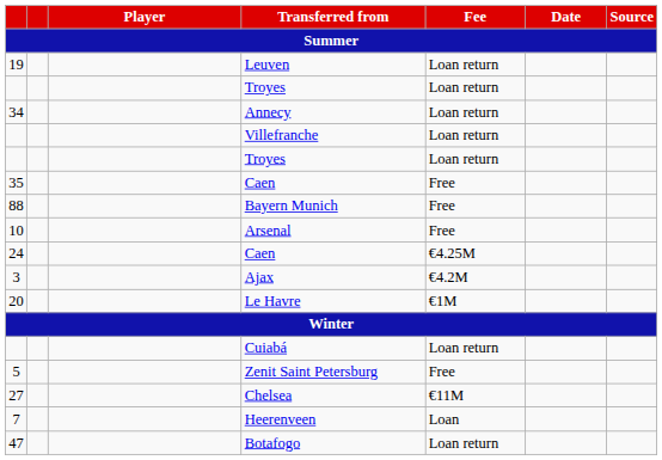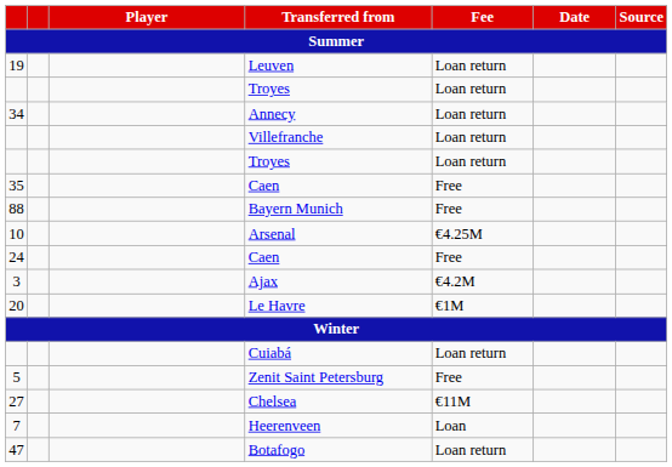Arsenal | Fee: Free -> €4.25M
24 / Caen | Fee: €4.25M -> Free
